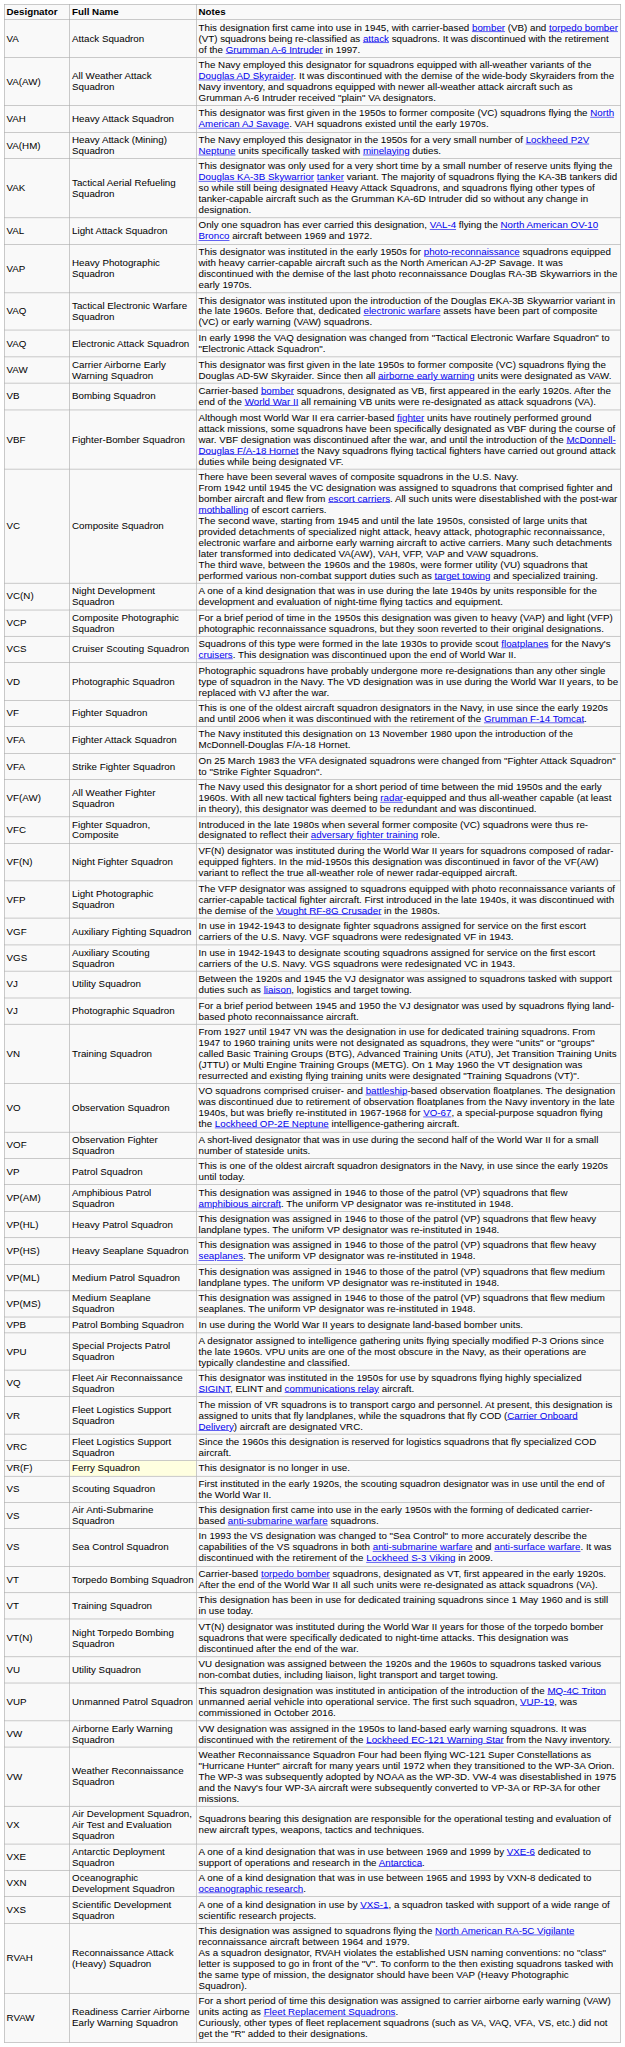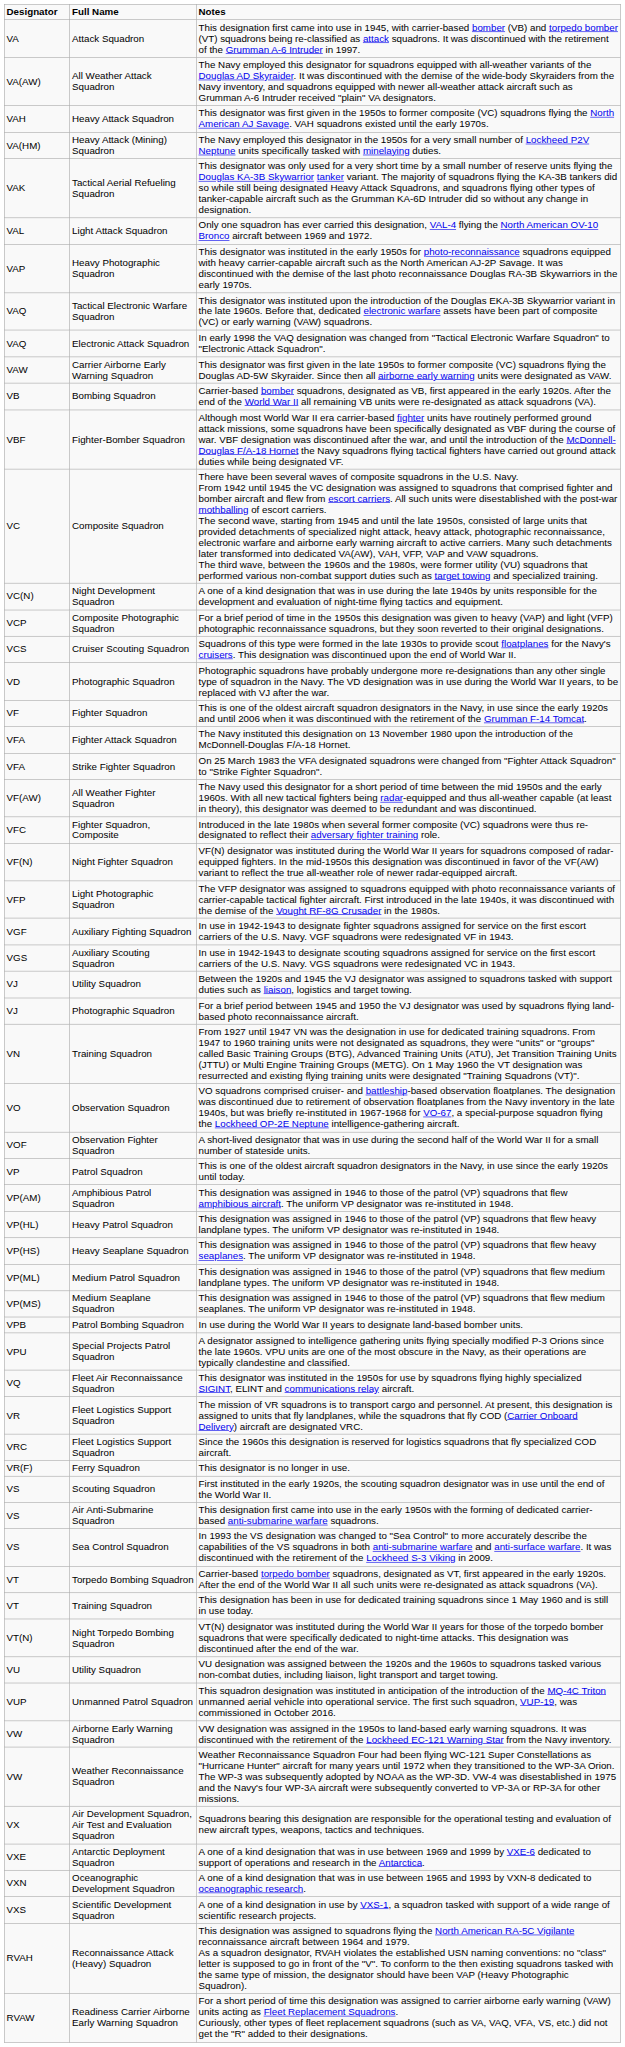This designator is no longer in use. | Full Name: lightyellow background -> no background
